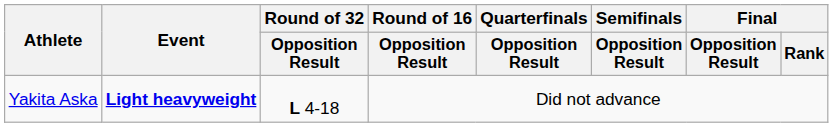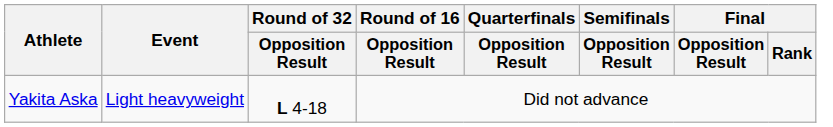Yakita Aska | Event: bold -> normal
